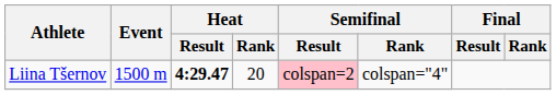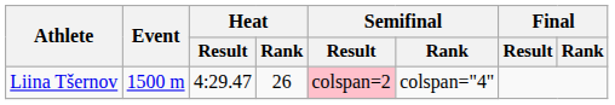Liina Tšernov | Heat / Result: bold -> normal
Liina Tšernov | Heat / Rank: 20 -> 26
